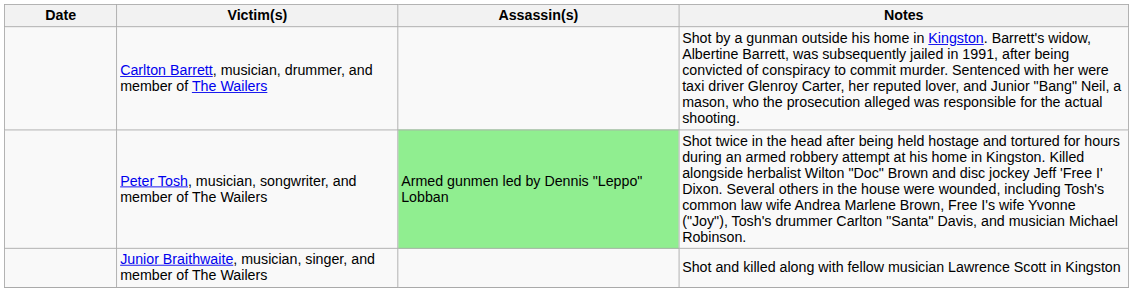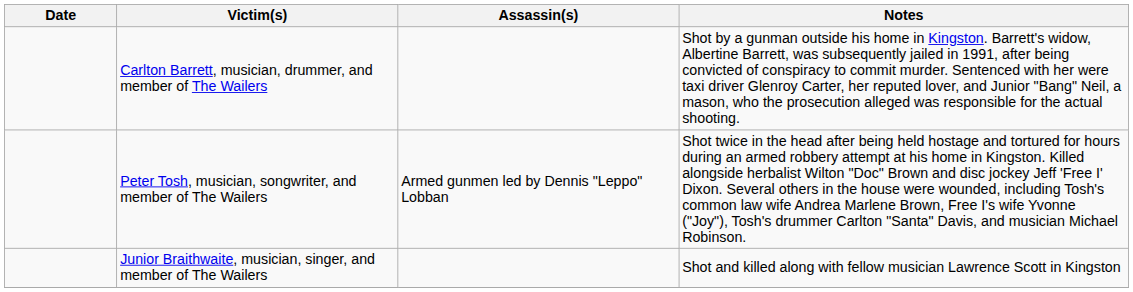Peter Tosh, musician, songwriter, and member of The Wailers | Assassin(s): lightgreen background -> no background
